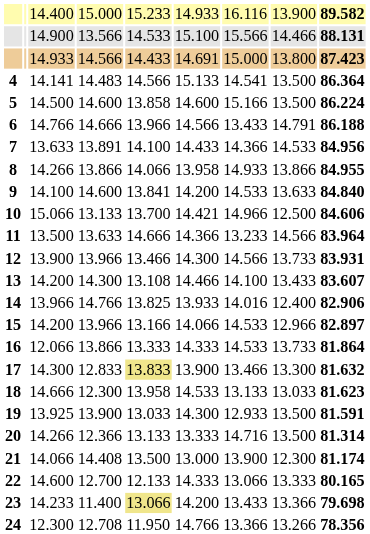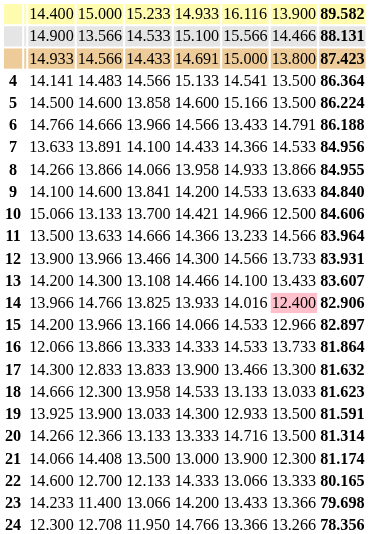14 | column 7: no background -> pink background
17 | column 4: khaki background -> no background
23 | column 4: khaki background -> no background
